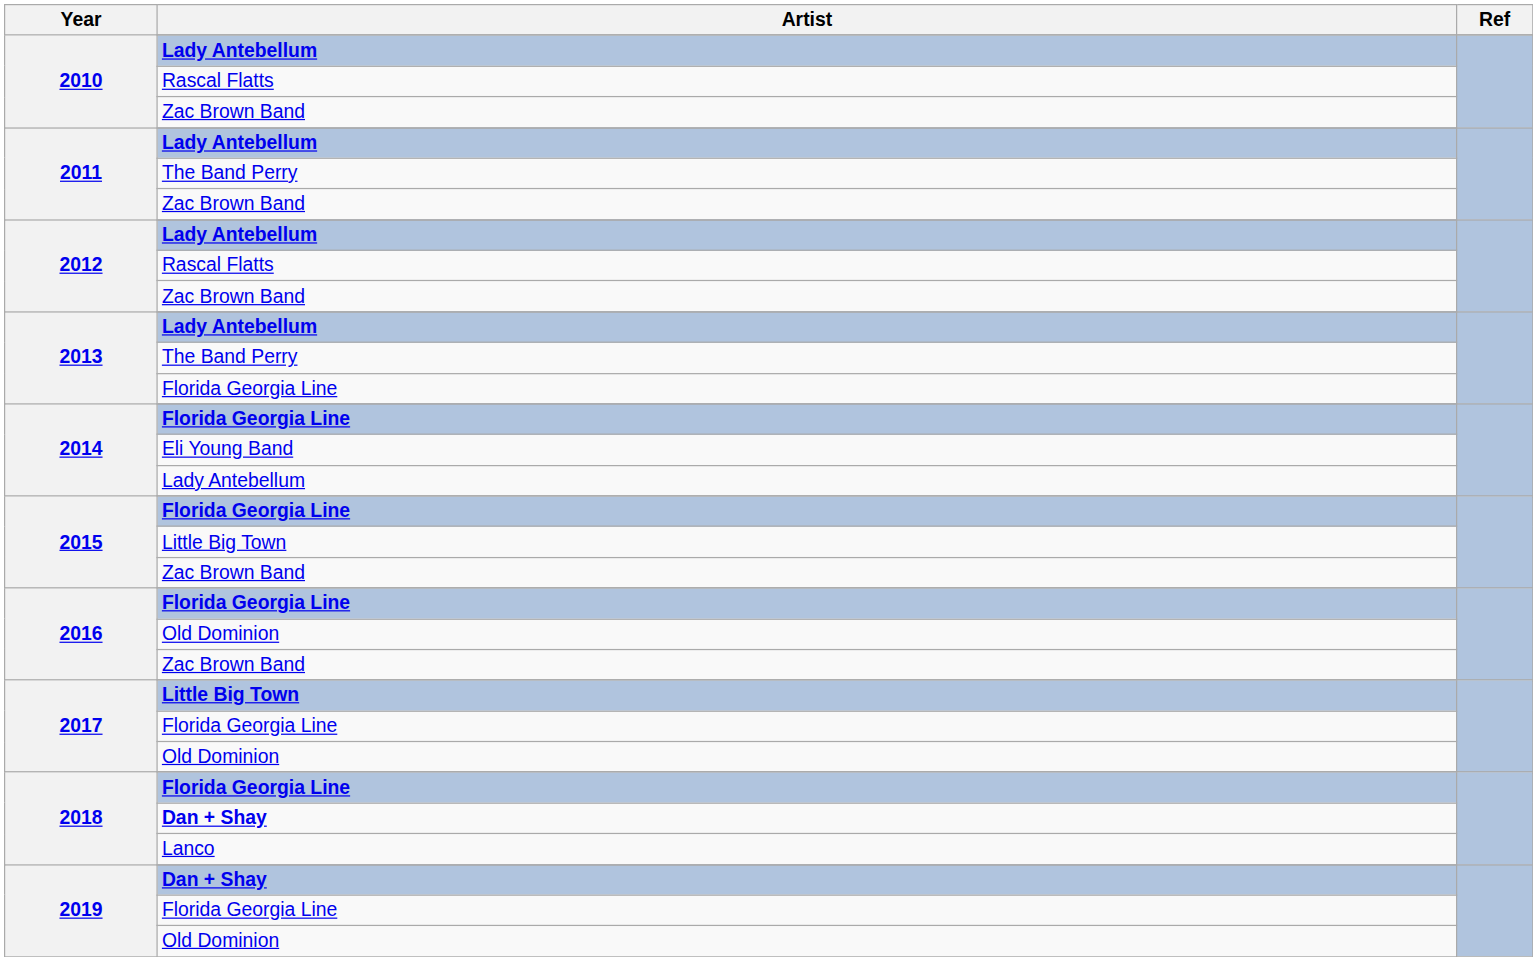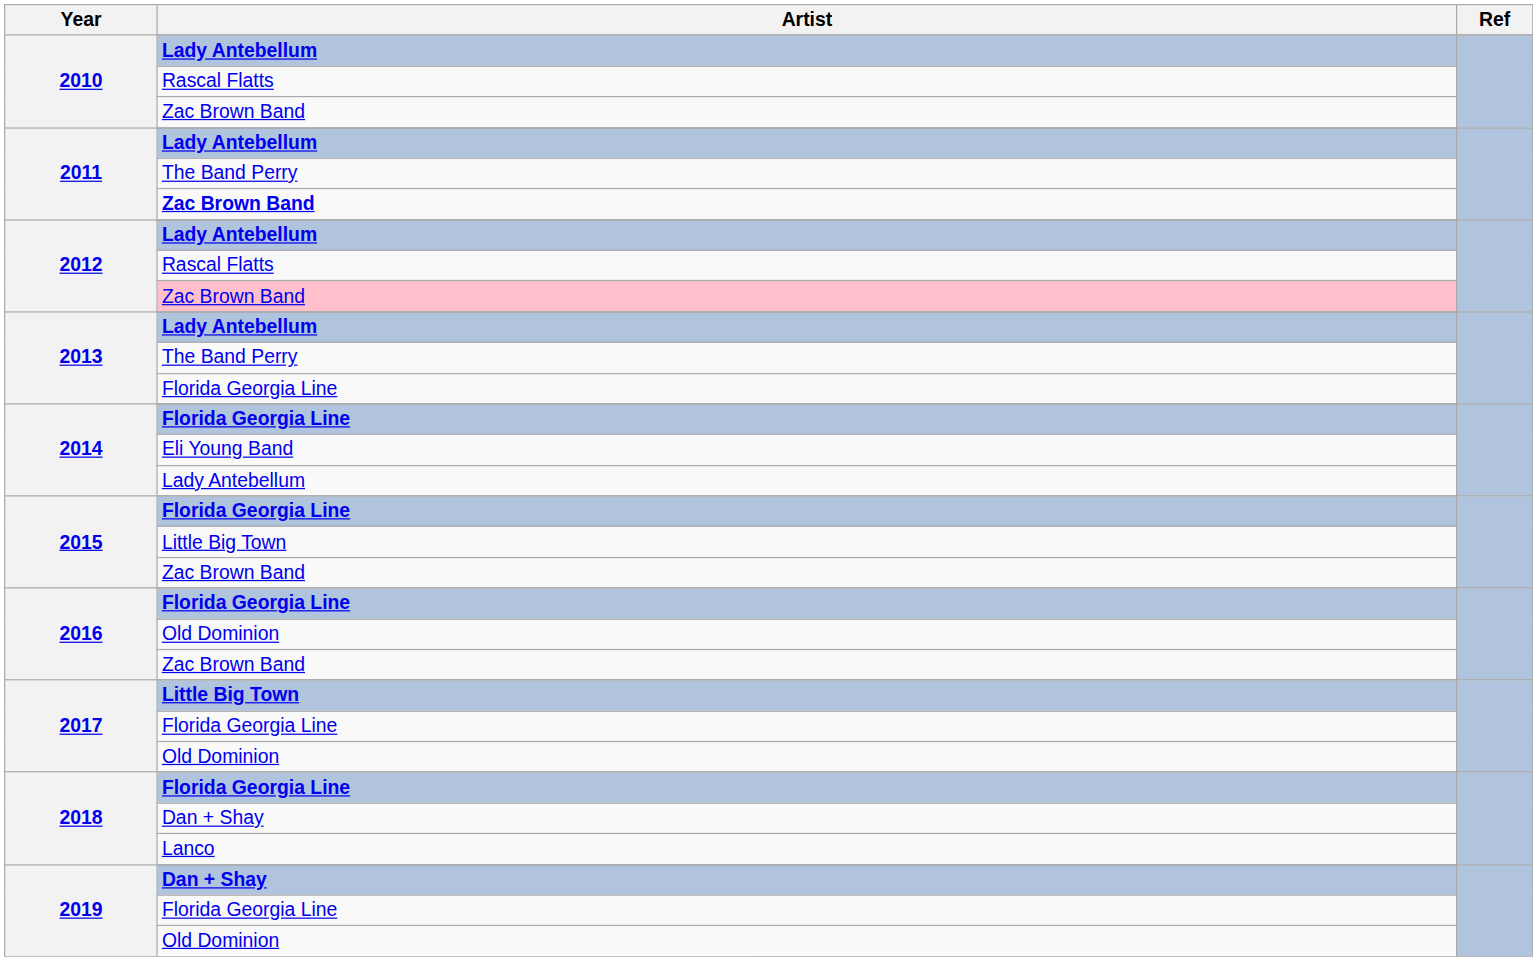2011 / Zac Brown Band | Artist: normal -> bold
2012 / Zac Brown Band | Artist: no background -> pink background
2018 / Dan + Shay | Artist: bold -> normal
